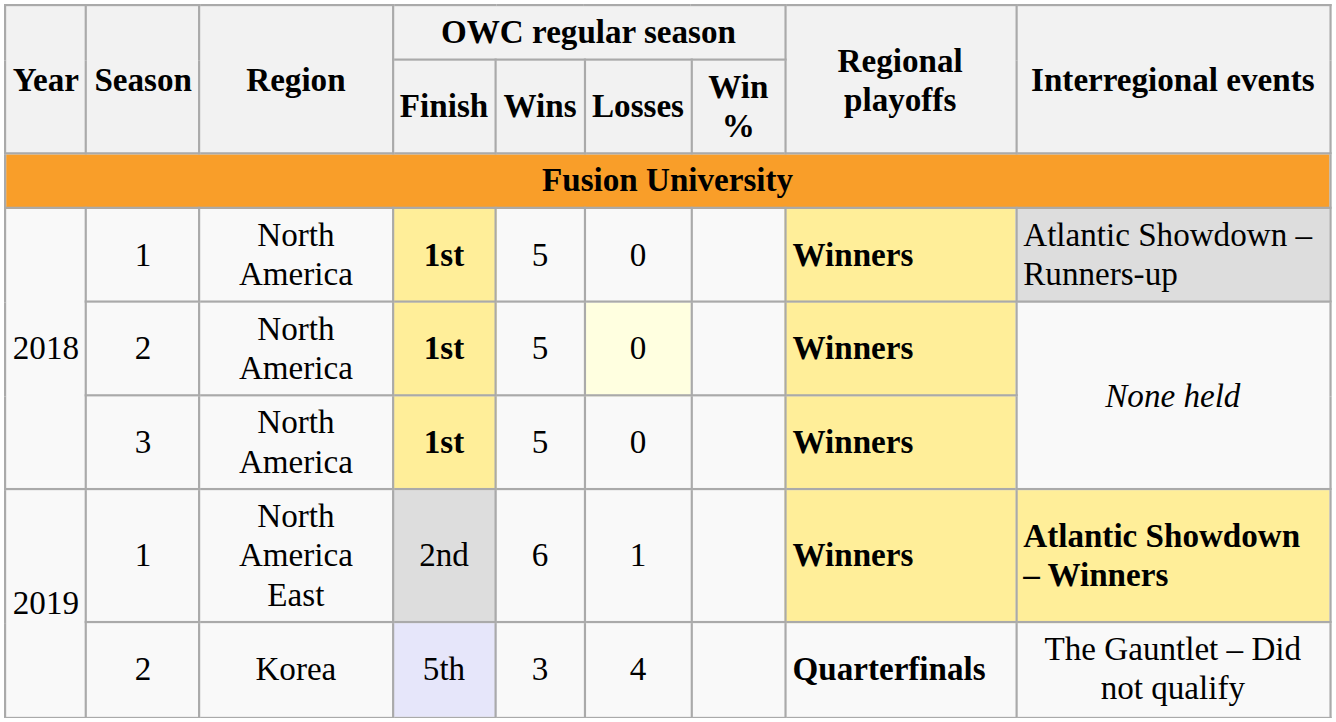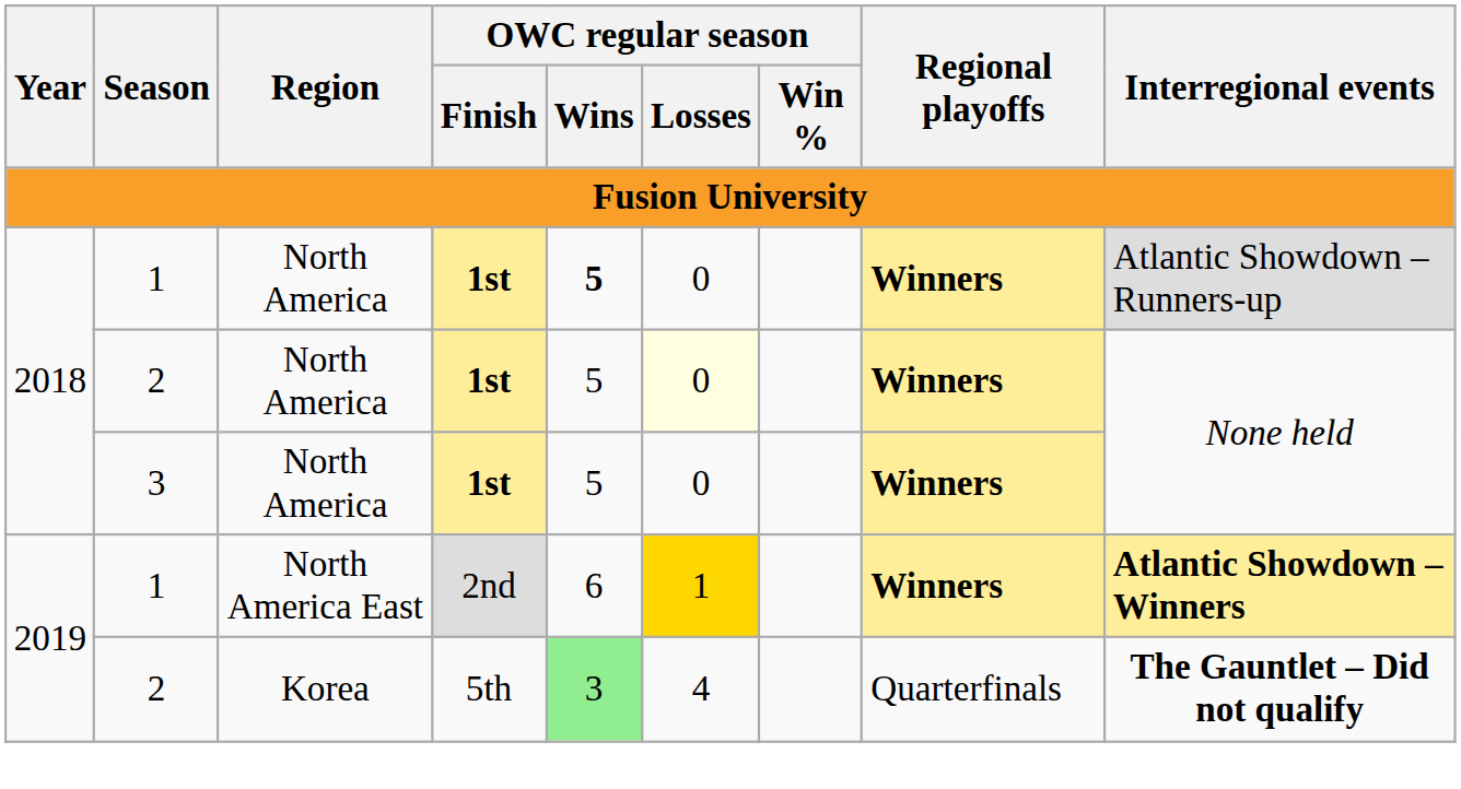1 / North America | OWC regular season / Wins: normal -> bold
1 / North America East | OWC regular season / Losses: no background -> gold background
2 / Korea | OWC regular season / Finish: lavender background -> no background
2 / Korea | OWC regular season / Wins: no background -> lightgreen background
2 / Korea | Regional playoffs: bold -> normal
2 / Korea | Interregional events: normal -> bold
